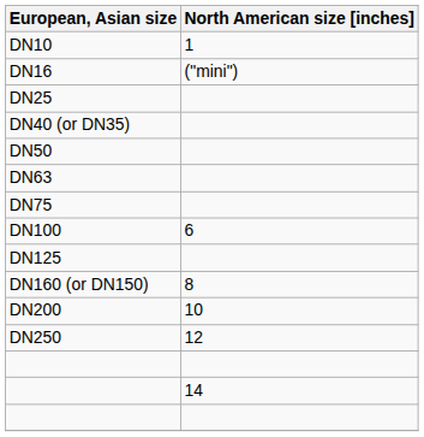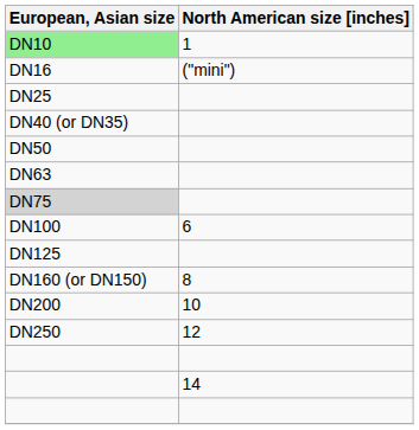row 2 | European, Asian size: no background -> lightgreen background
row 8 | European, Asian size: no background -> lightgrey background
